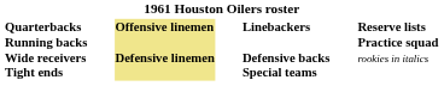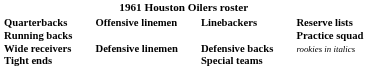Quarterbacks Running backs Wide receivers Tight ends | column 2: khaki background -> no background
